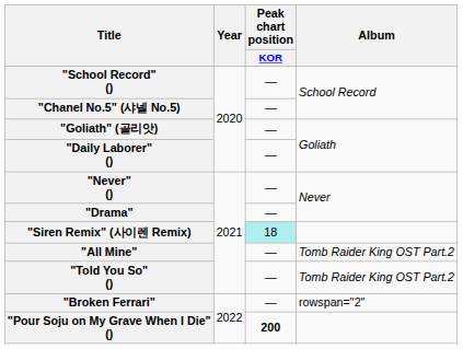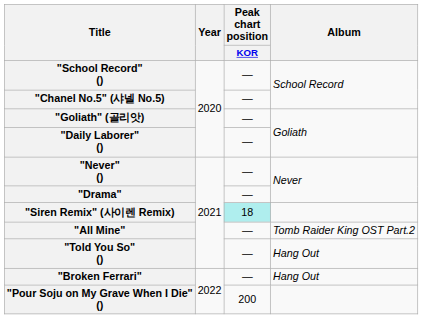"Told You So" () | Album: Tomb Raider King OST Part.2 -> Hang Out
"Broken Ferrari" | Album: rowspan="2" -> Hang Out
"Pour Soju on My Grave When I Die" () | Peak chart position / KOR: bold -> normal
